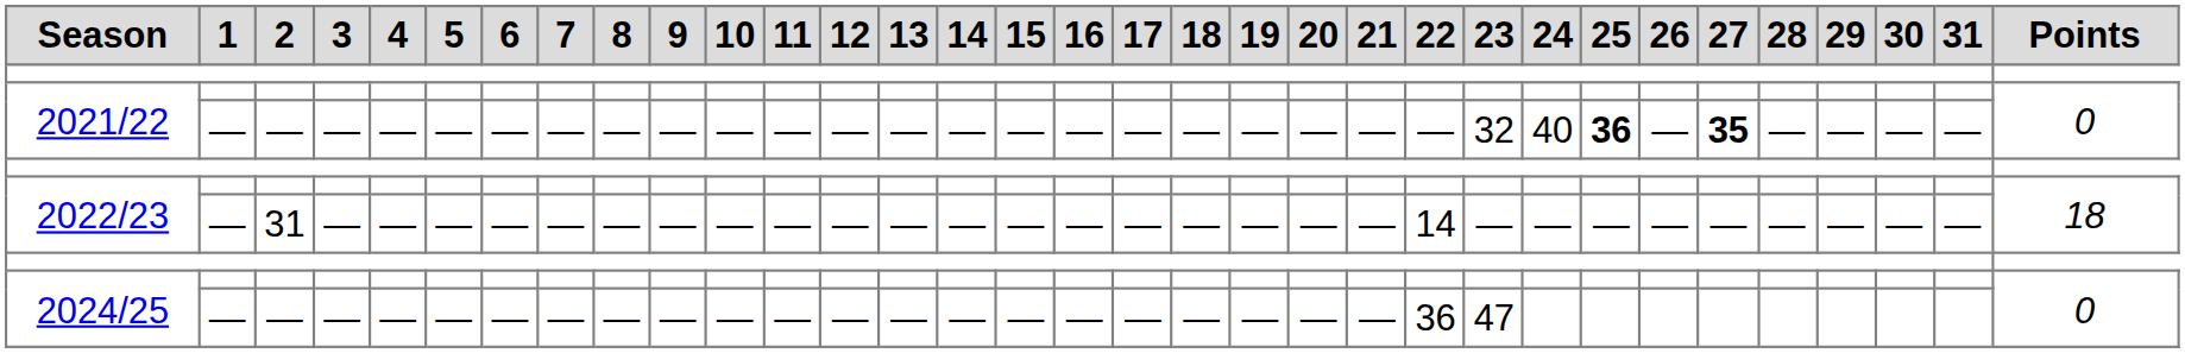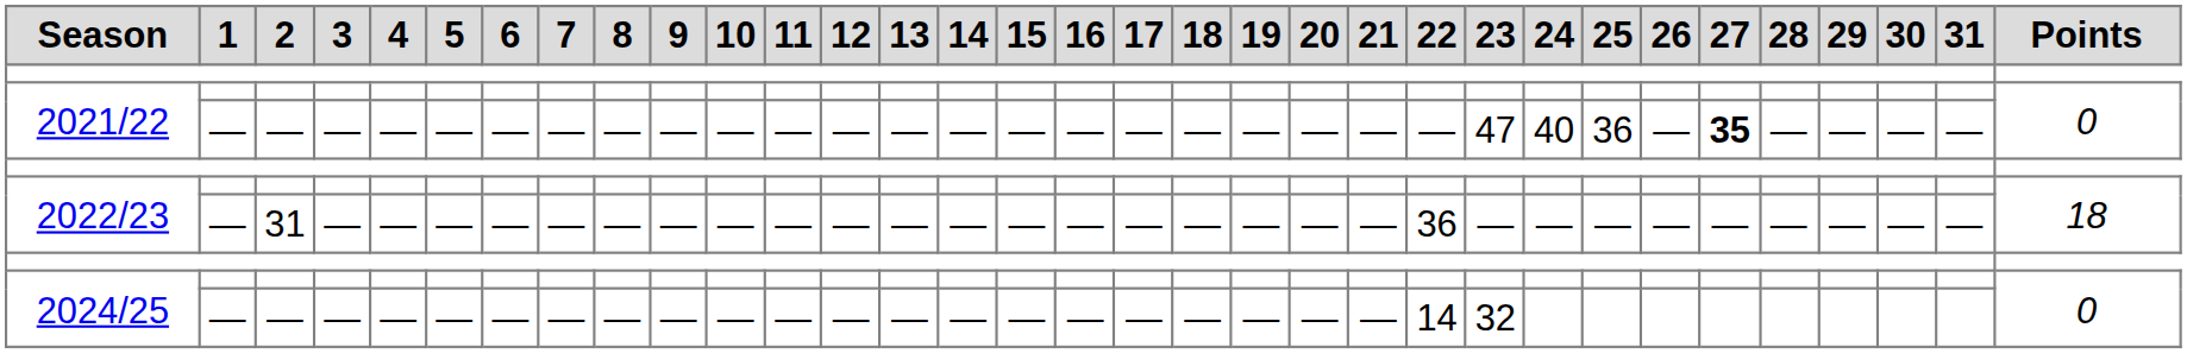2021/22 / — | 23: 32 -> 47
2021/22 / — | 25: bold -> normal
2022/23 / 31 | 22: 14 -> 36
2024/25 / — | 22: 36 -> 14
2024/25 / — | 23: 47 -> 32
